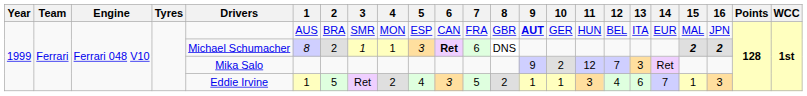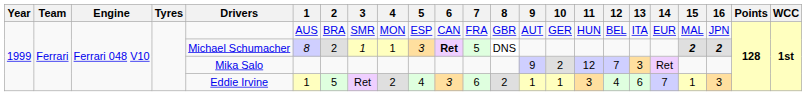row 2 | 9: bold -> normal
row 3 | 7: 6 -> 5
row 5 | 7: 5 -> 6
